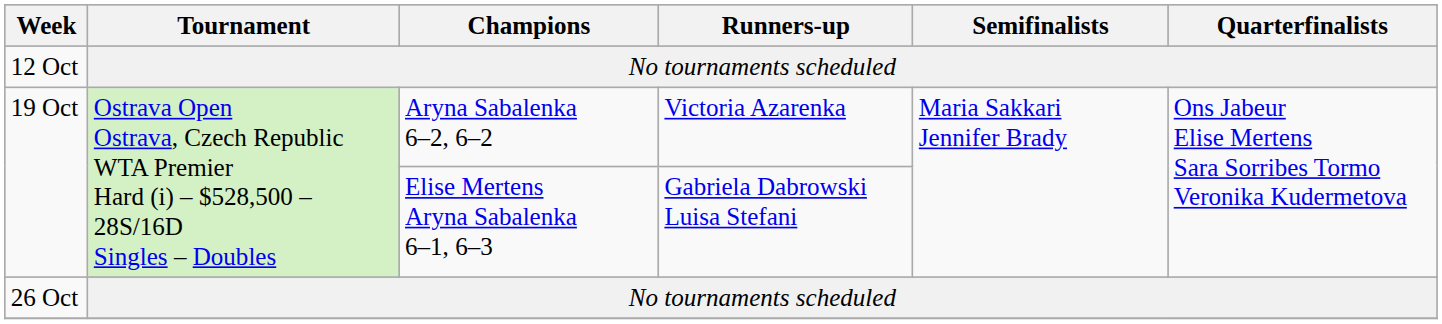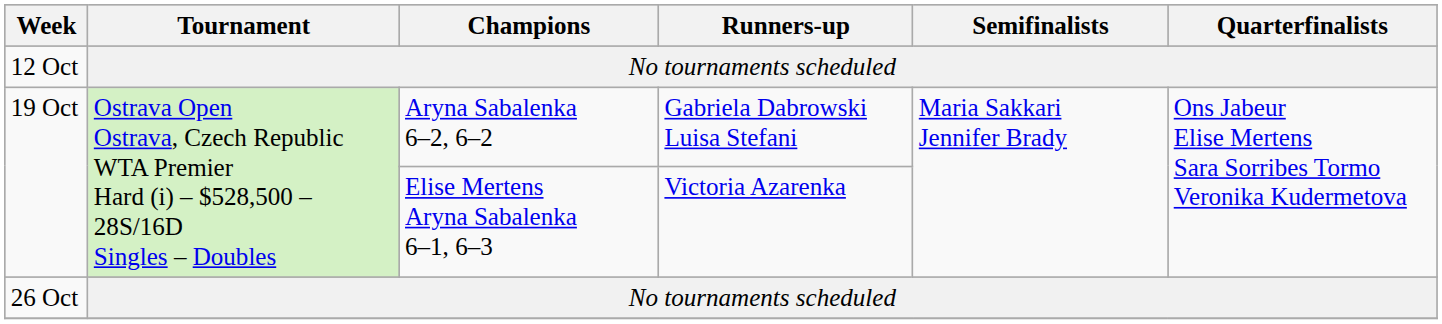19 Oct / Aryna Sabalenka 6–2, 6–2 | Runners-up: Victoria Azarenka -> Gabriela Dabrowski Luisa Stefani
19 Oct / Elise Mertens Aryna Sabalenka 6–1, 6–3 | Runners-up: Gabriela Dabrowski Luisa Stefani -> Victoria Azarenka
